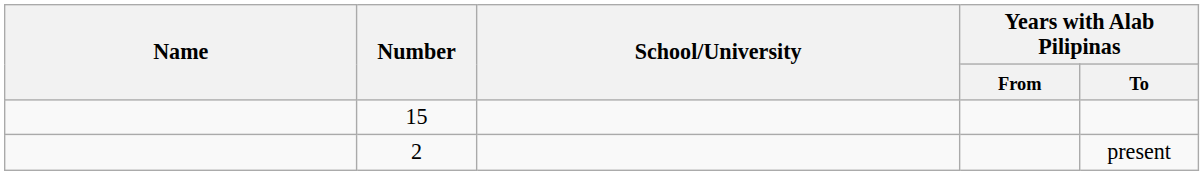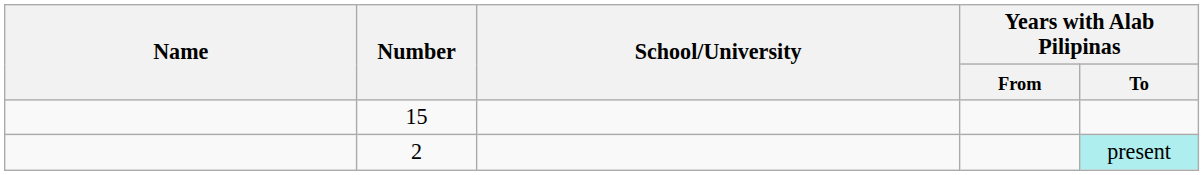2 | Years with Alab Pilipinas / To: no background -> paleturquoise background
